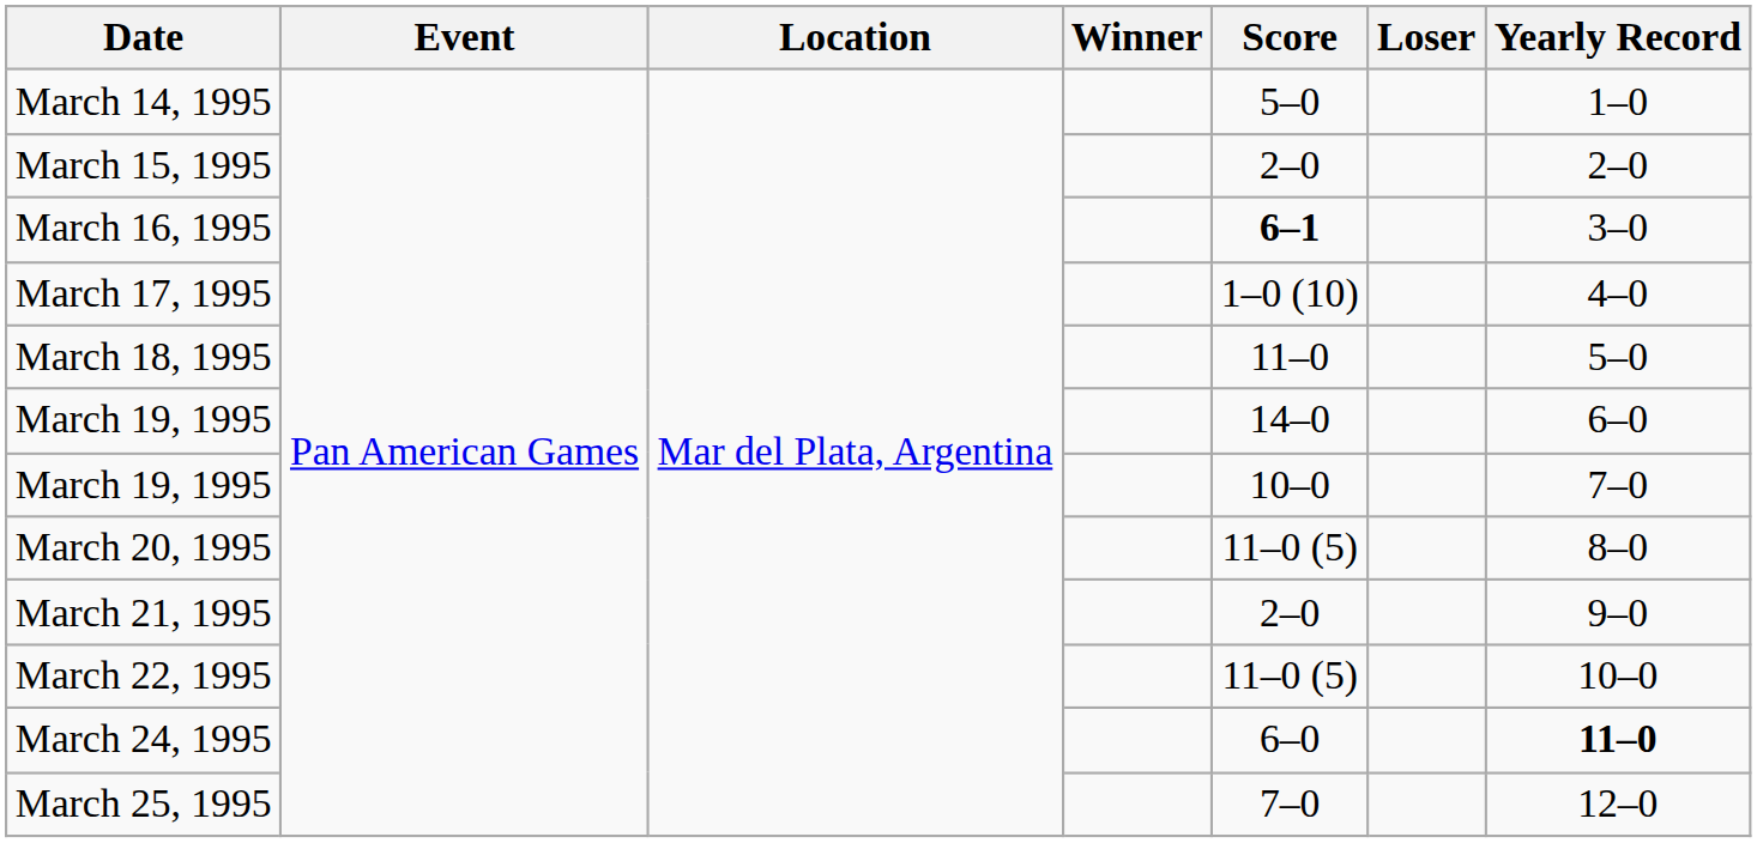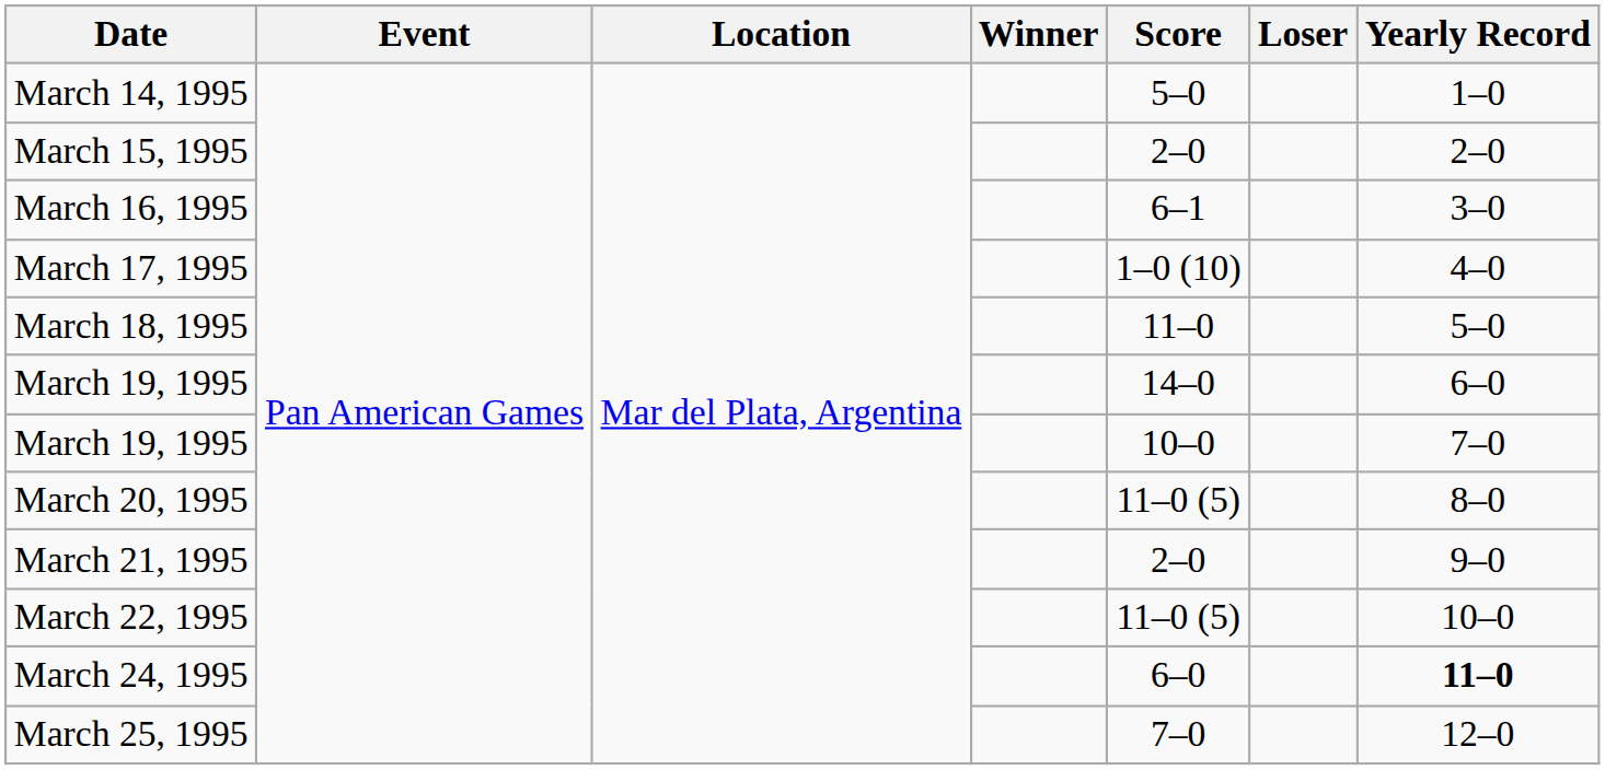March 16, 1995 | Score: bold -> normal
